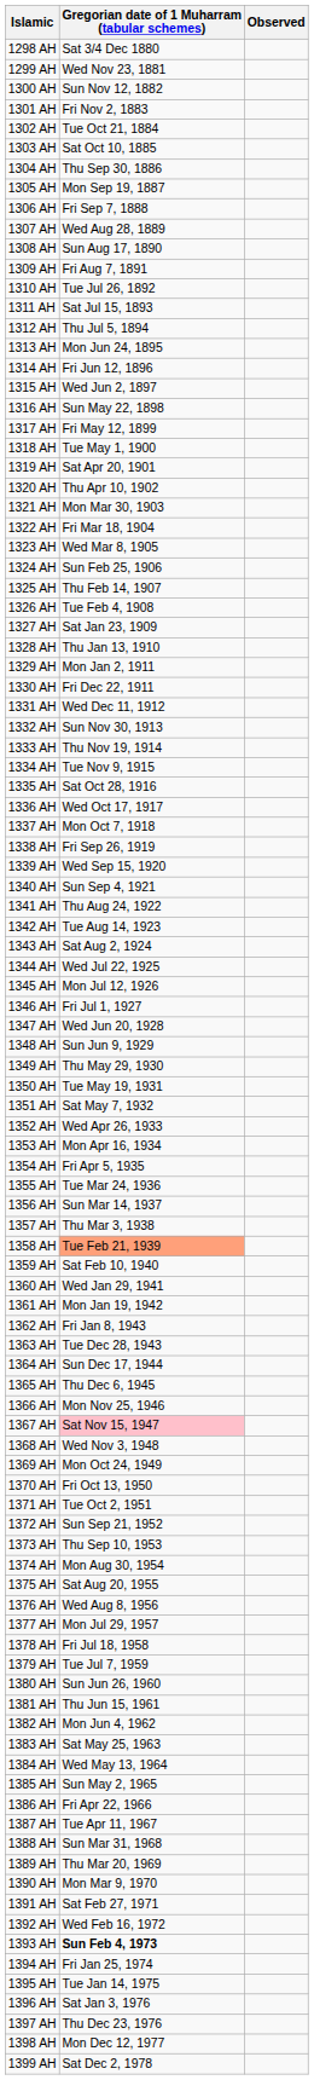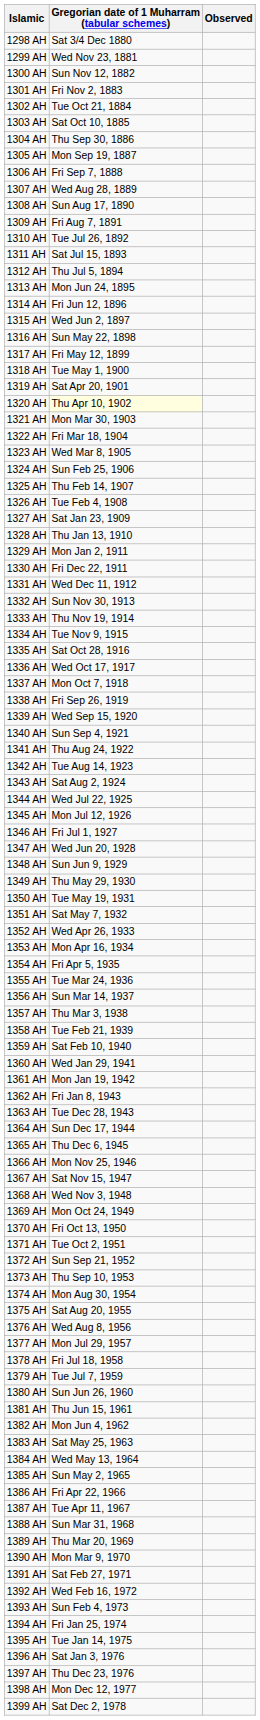1320 AH | Gregorian date of 1 Muharram (tabular schemes): no background -> lightyellow background
1358 AH | Gregorian date of 1 Muharram (tabular schemes): lightsalmon background -> no background
1367 AH | Gregorian date of 1 Muharram (tabular schemes): pink background -> no background
1393 AH | Gregorian date of 1 Muharram (tabular schemes): bold -> normal
